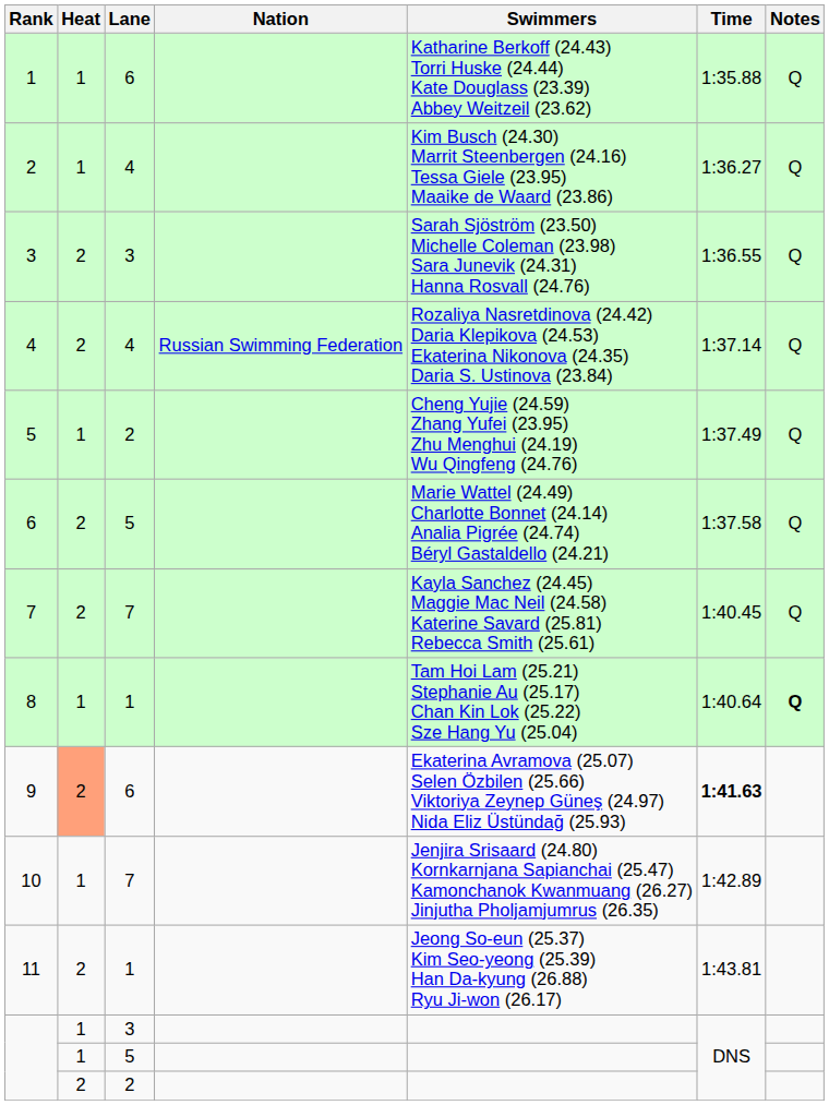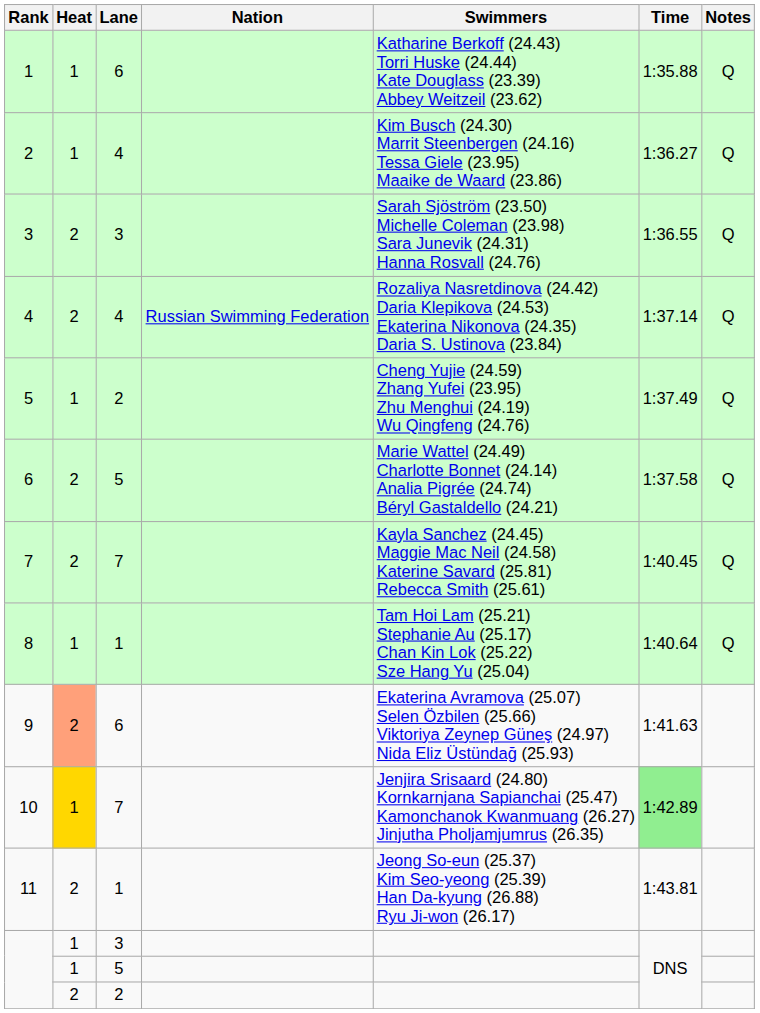8 | Notes: bold -> normal
9 | Time: bold -> normal
10 | Heat: no background -> gold background
10 | Time: no background -> lightgreen background
